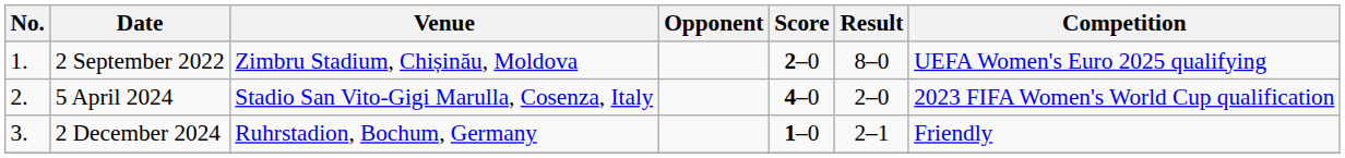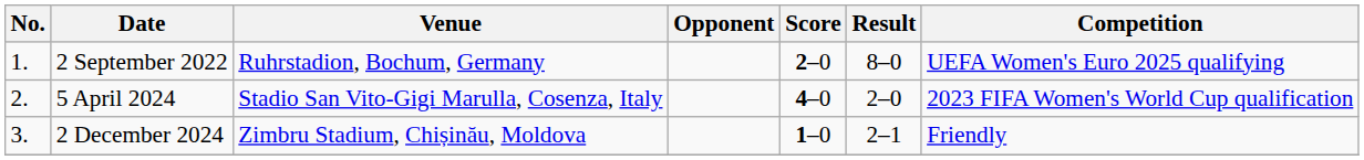2 September 2022 | Venue: Zimbru Stadium, Chișinău, Moldova -> Ruhrstadion, Bochum, Germany
2 December 2024 | Venue: Ruhrstadion, Bochum, Germany -> Zimbru Stadium, Chișinău, Moldova
